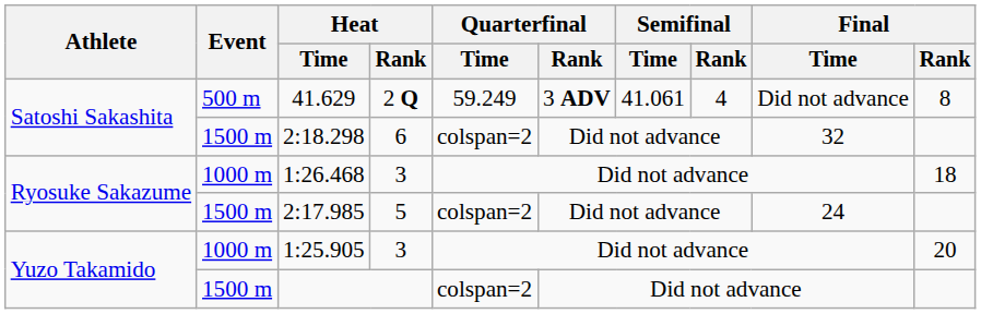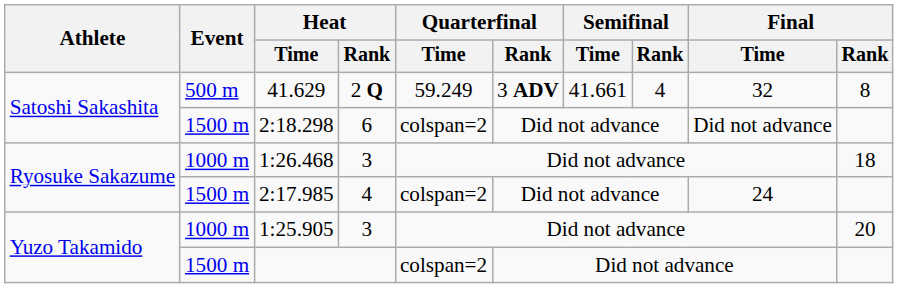41.629 | Semifinal / Time: 41.061 -> 41.661
41.629 | Final / Time: Did not advance -> 32
2:18.298 | Final / Time: 32 -> Did not advance
2:17.985 | Heat / Rank: 5 -> 4
